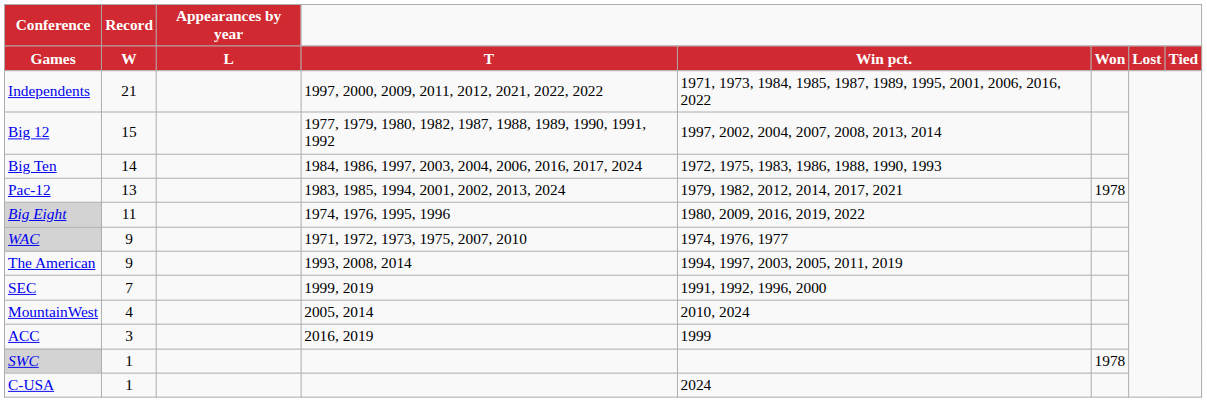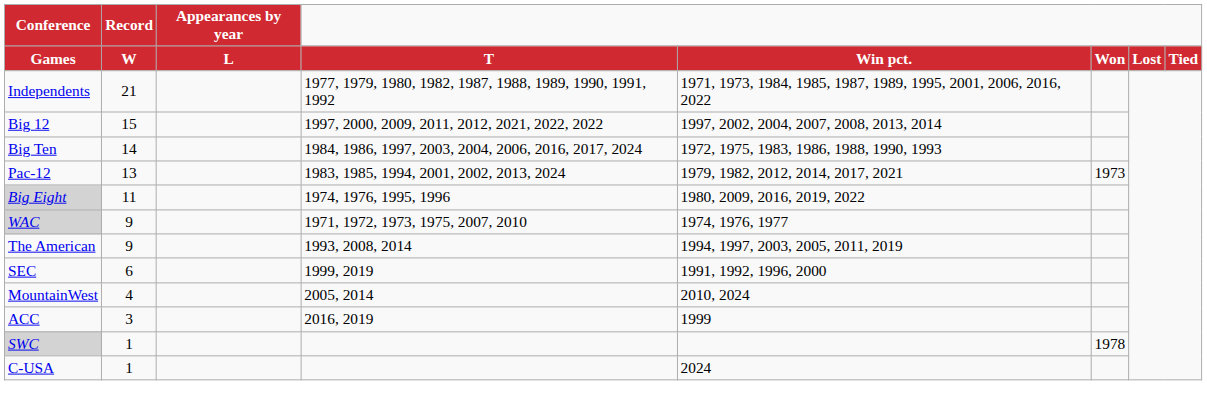Independents | T: 1997, 2000, 2009, 2011, 2012, 2021, 2022, 2022 -> 1977, 1979, 1980, 1982, 1987, 1988, 1989, 1990, 1991, 1992
Big 12 | T: 1977, 1979, 1980, 1982, 1987, 1988, 1989, 1990, 1991, 1992 -> 1997, 2000, 2009, 2011, 2012, 2021, 2022, 2022
Pac-12 | Won: 1978 -> 1973
SEC | Record / W: 7 -> 6
